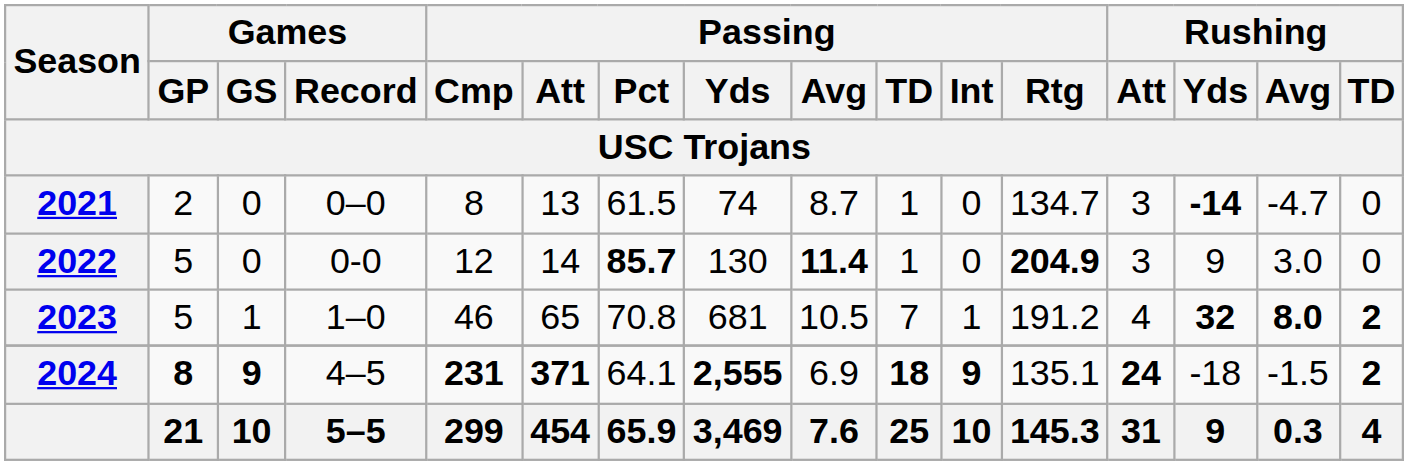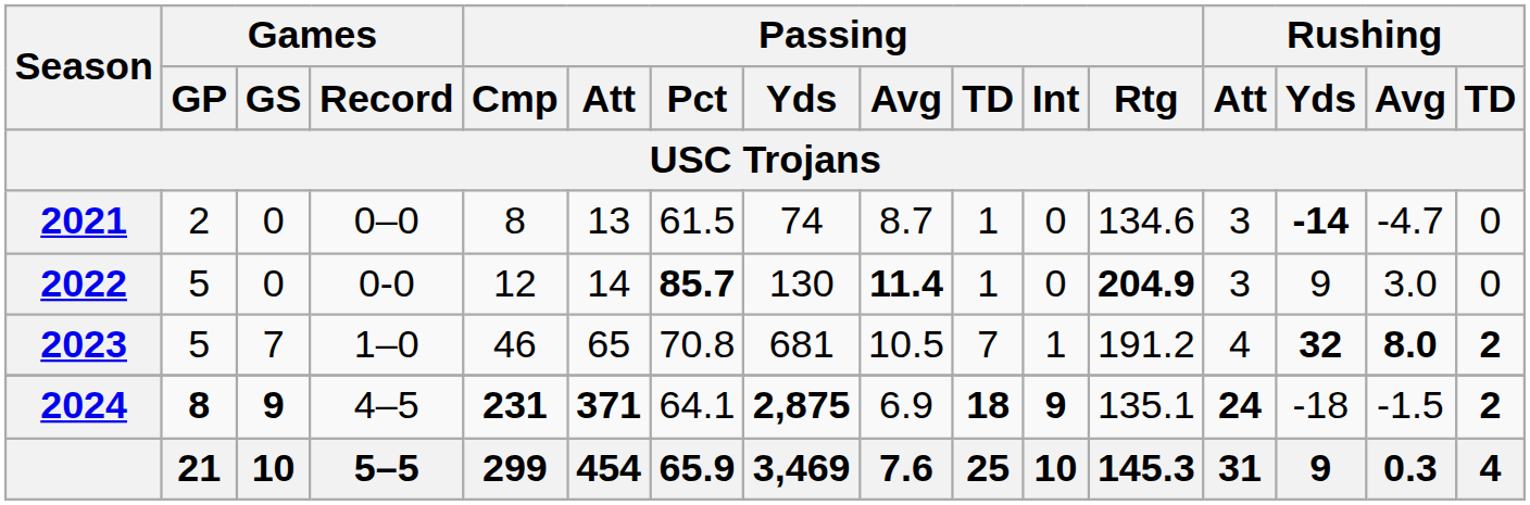2021 | Passing / Rtg: 134.7 -> 134.6
2023 | Games / GS: 1 -> 7
2024 | Passing / Yds: 2,555 -> 2,875
